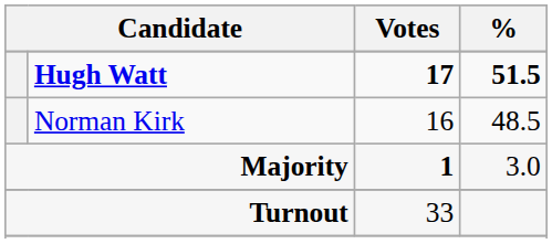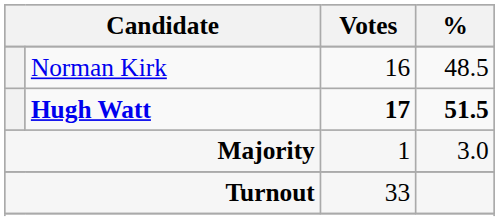rows swapped: Hugh Watt <-> Norman Kirk
Majority | Votes: bold -> normal
